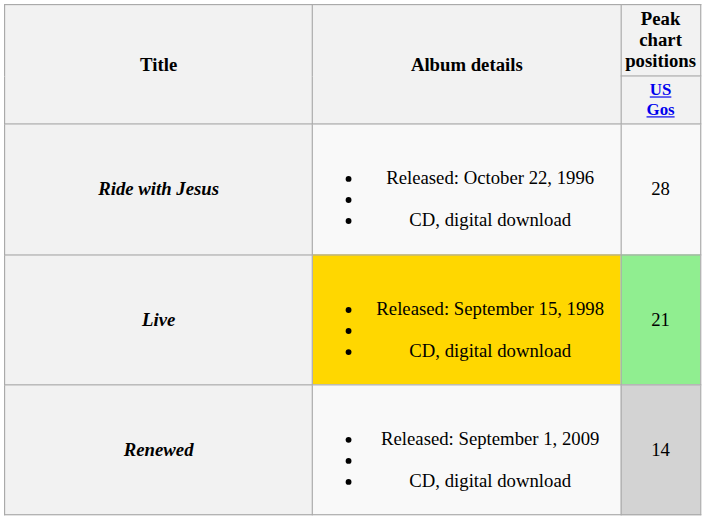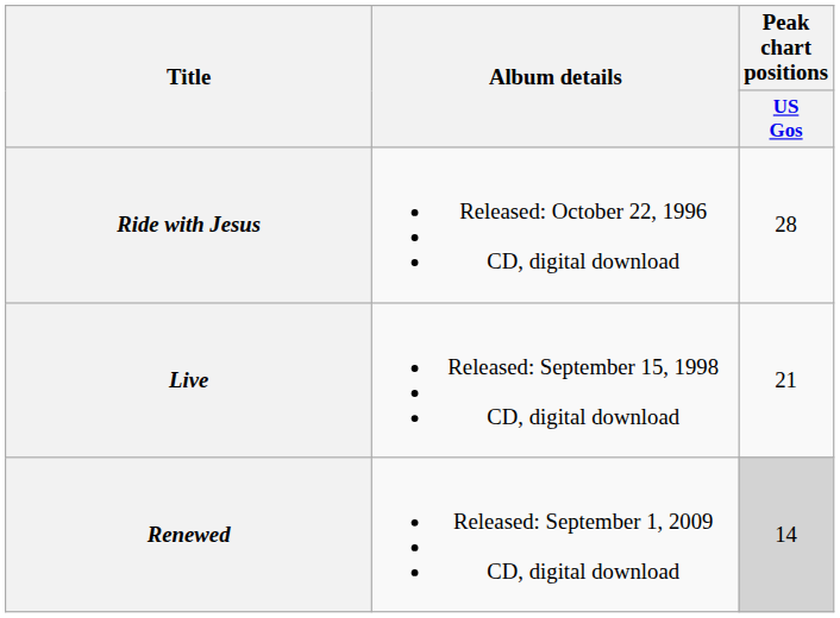Live | Album details: gold background -> no background
Live | Peak chart positions / US Gos: lightgreen background -> no background
